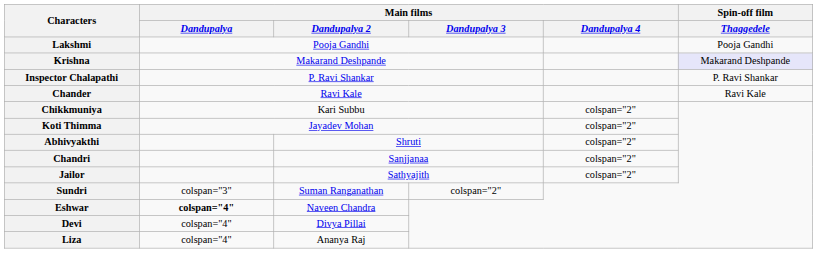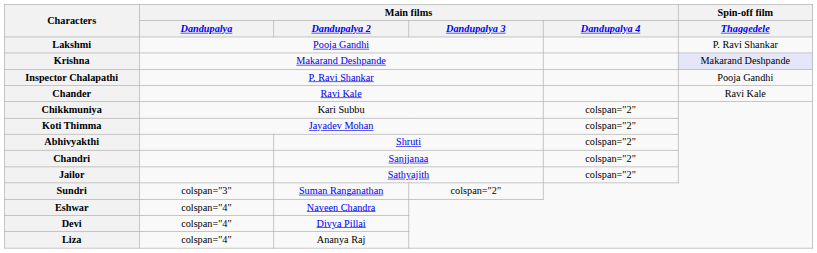Lakshmi | Spin-off film / Thaggedele: Pooja Gandhi -> P. Ravi Shankar
Inspector Chalapathi | Spin-off film / Thaggedele: P. Ravi Shankar -> Pooja Gandhi
Eshwar | Main films / Dandupalya: bold -> normal
